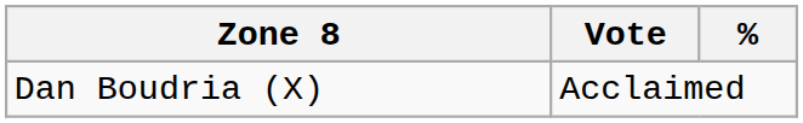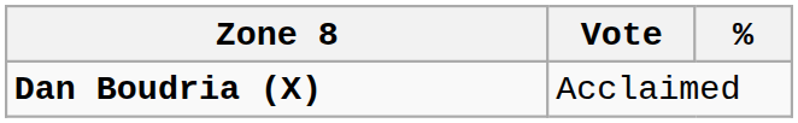Dan Boudria (X) | Zone 8: normal -> bold
